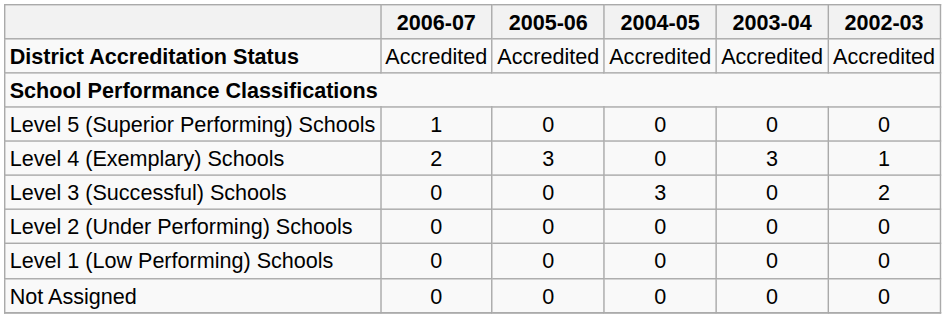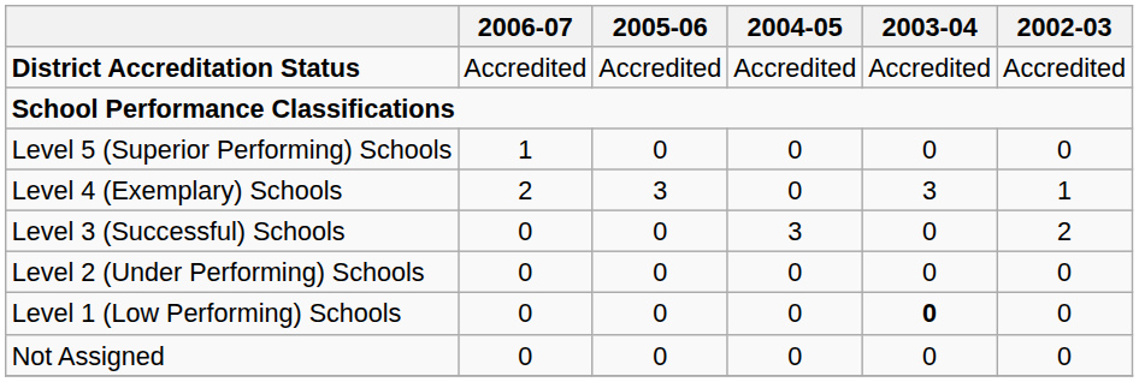Level 1 (Low Performing) Schools | 2003-04: normal -> bold
